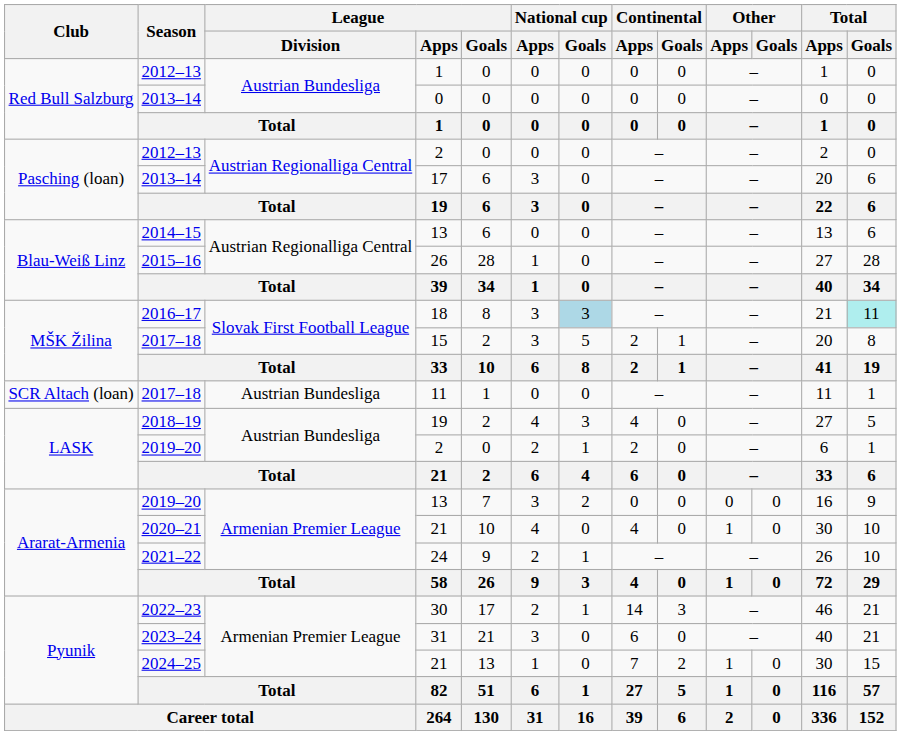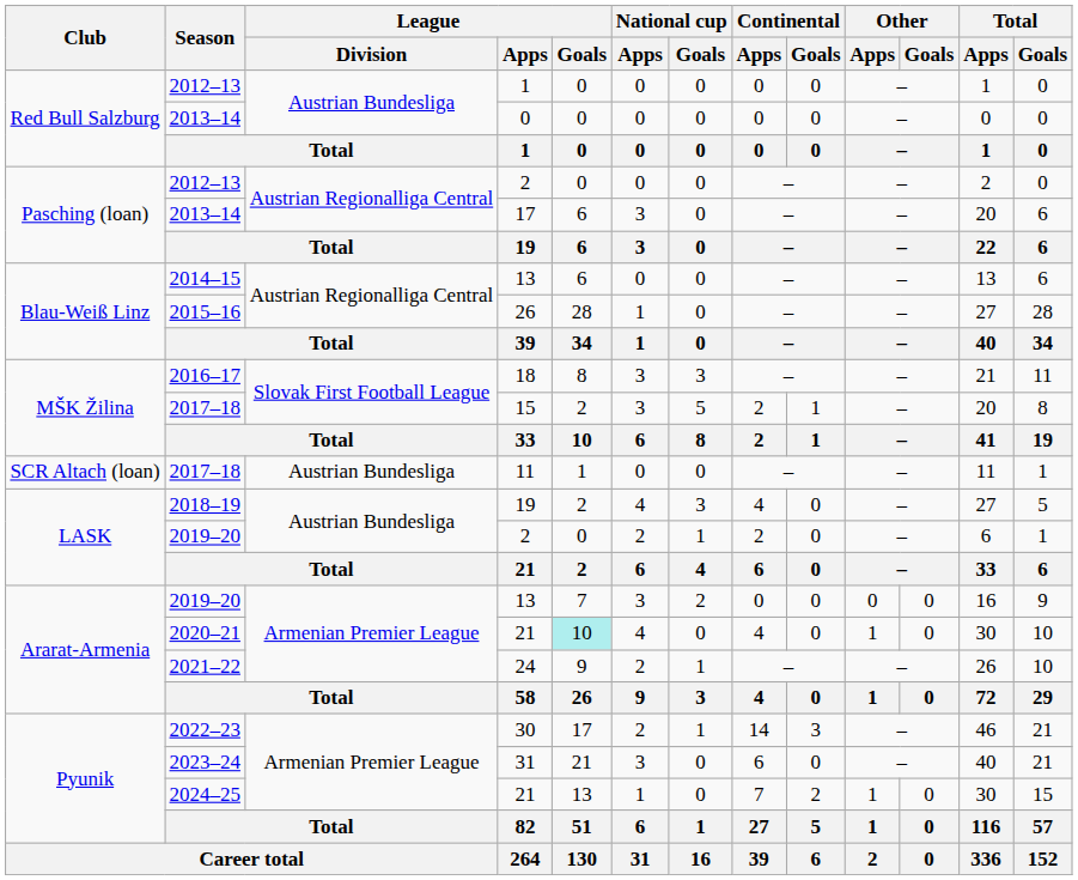18 | National cup / Goals: lightblue background -> no background
18 | Total / Goals: paleturquoise background -> no background
2020–21 / 21 | League / Goals: no background -> paleturquoise background
